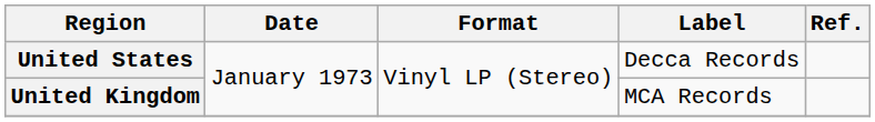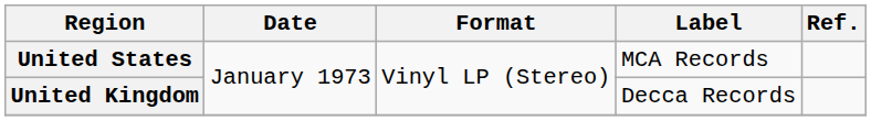United States | Label: Decca Records -> MCA Records
United Kingdom | Label: MCA Records -> Decca Records
